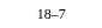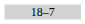row 1 | column 1: no background -> lightgrey background
